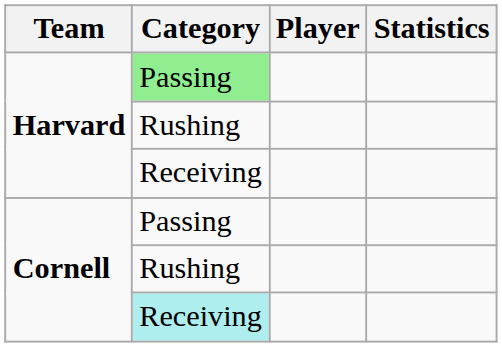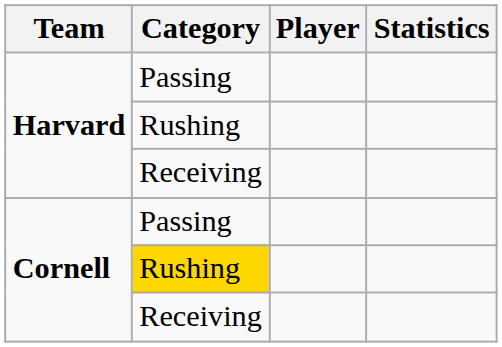Harvard / Passing | Category: lightgreen background -> no background
Cornell / Rushing | Category: no background -> gold background
Cornell / Receiving | Category: paleturquoise background -> no background
